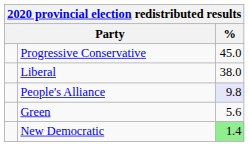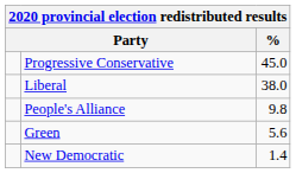People's Alliance | %: lavender background -> no background
New Democratic | %: lightgreen background -> no background
